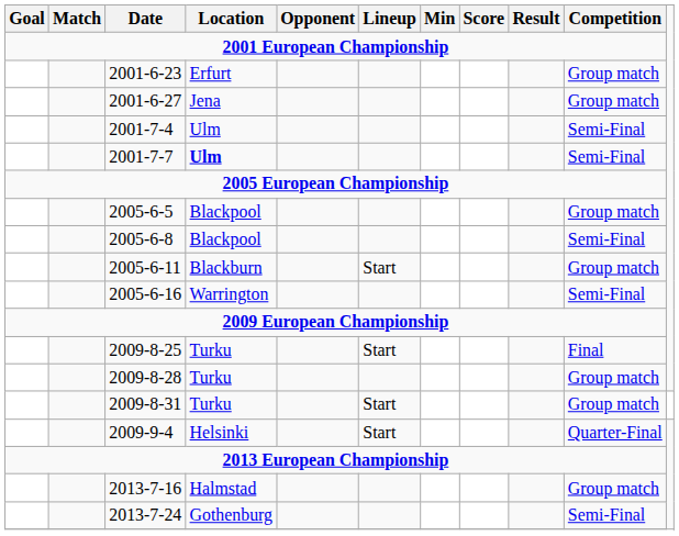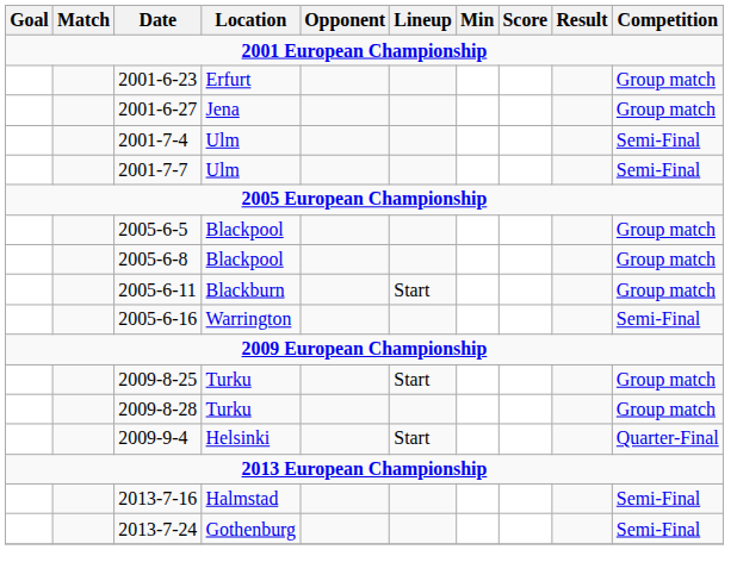2001-7-7 | Location: bold -> normal
2005-6-8 | Competition: Semi-Final -> Group match
2009-8-25 | Competition: Final -> Group match
- row: 2009-8-31 | Turku | Start | Group match
2013-7-16 | Competition: Group match -> Semi-Final
